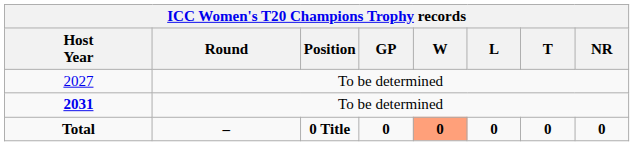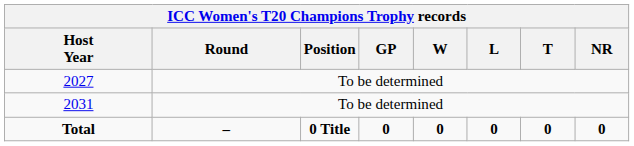2031 | Host Year: bold -> normal
Total | W: lightsalmon background -> no background
